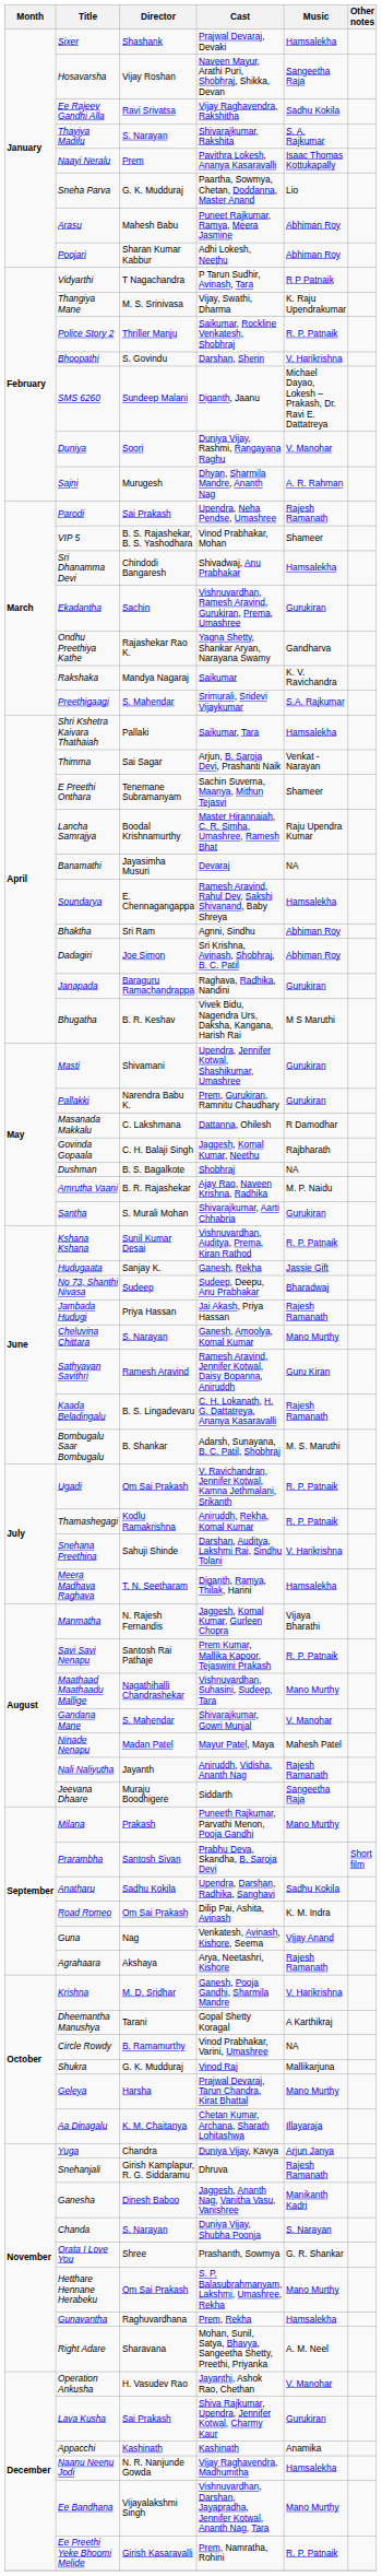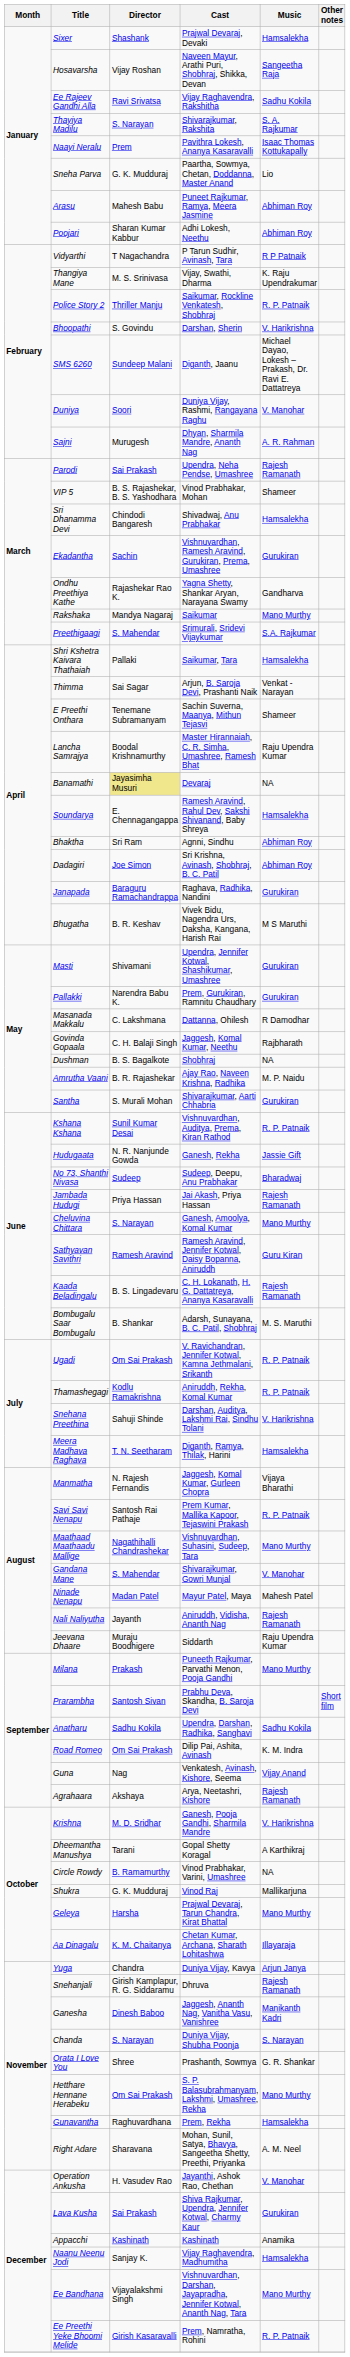Rakshaka | Music: K. V. Ravichandra -> Mano Murthy
Banamathi | Director: no background -> khaki background
Hudugaata | Director: Sanjay K. -> N. R. Nanjunde Gowda
Jeevana Dhaare | Music: Sangeetha Raja -> Raju Upendra Kumar
Naanu Neenu Jodi | Director: N. R. Nanjunde Gowda -> Sanjay K.
